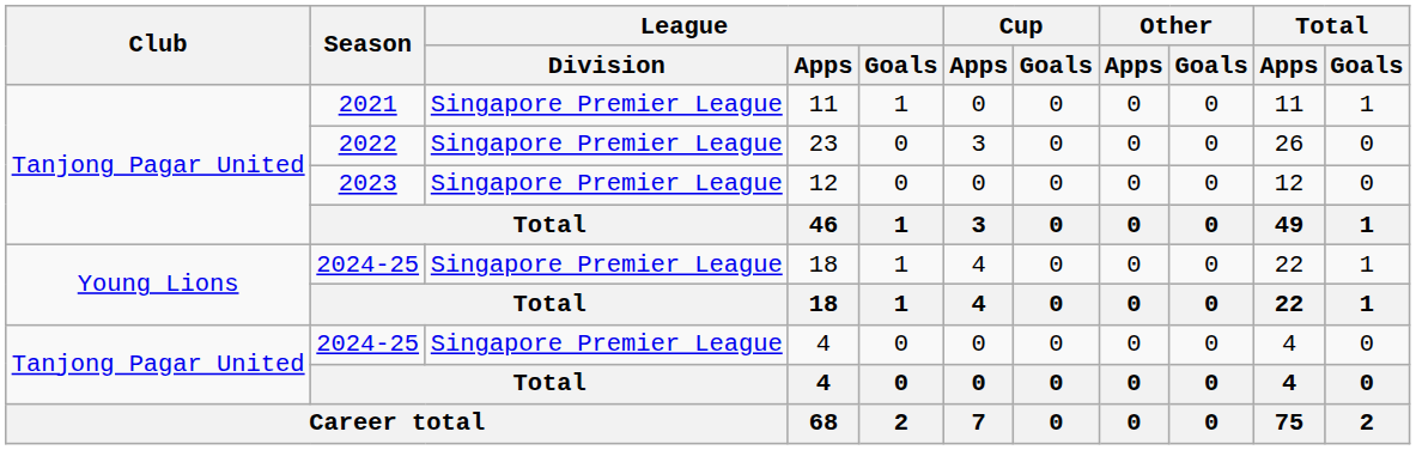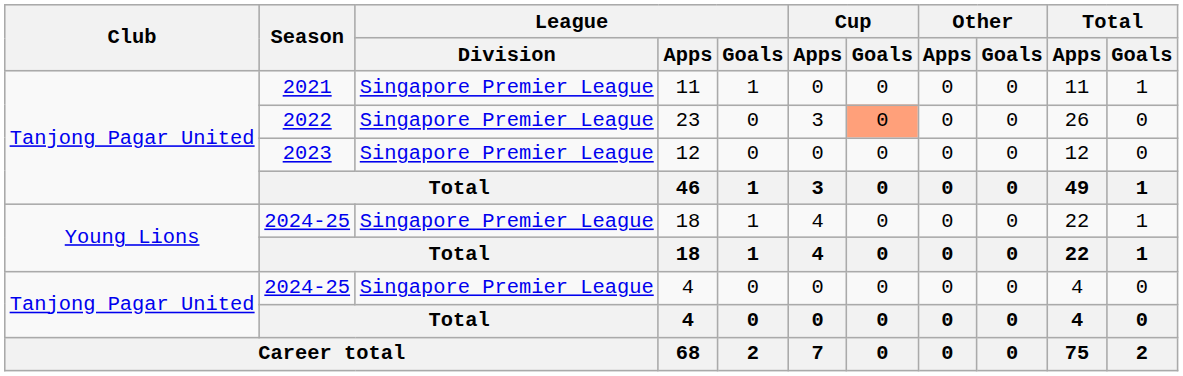23 | Cup / Goals: no background -> lightsalmon background
